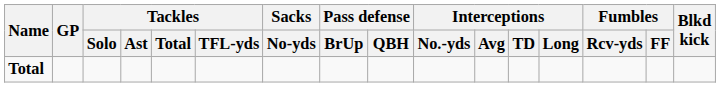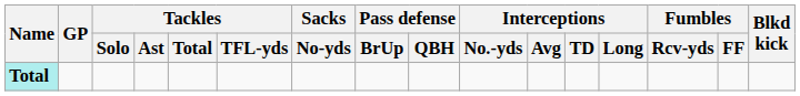row 3 | Name: no background -> paleturquoise background
